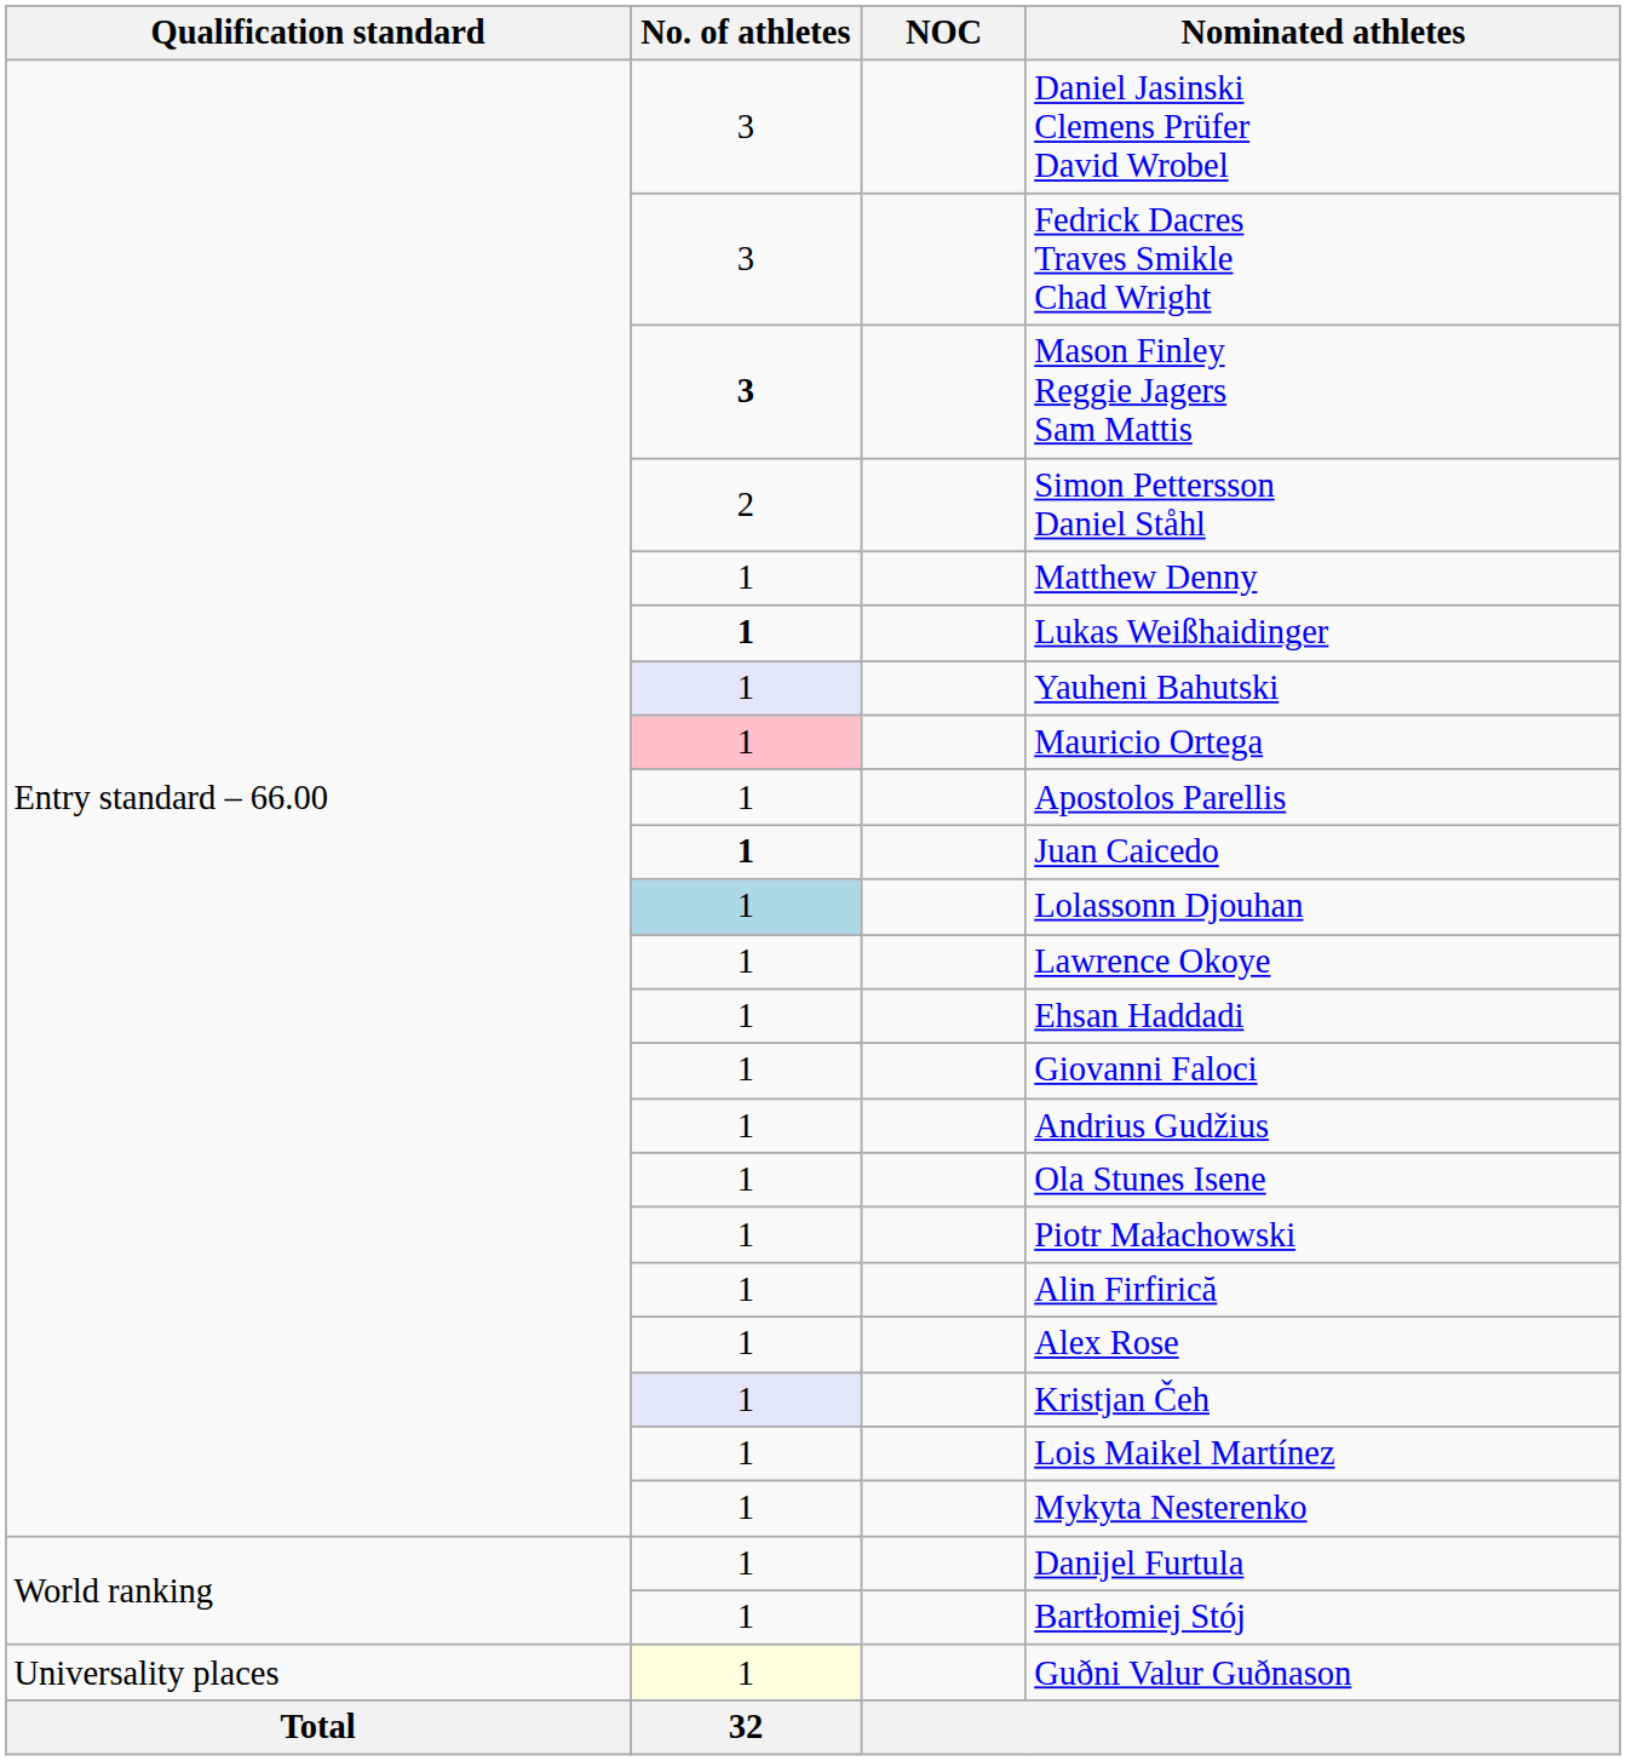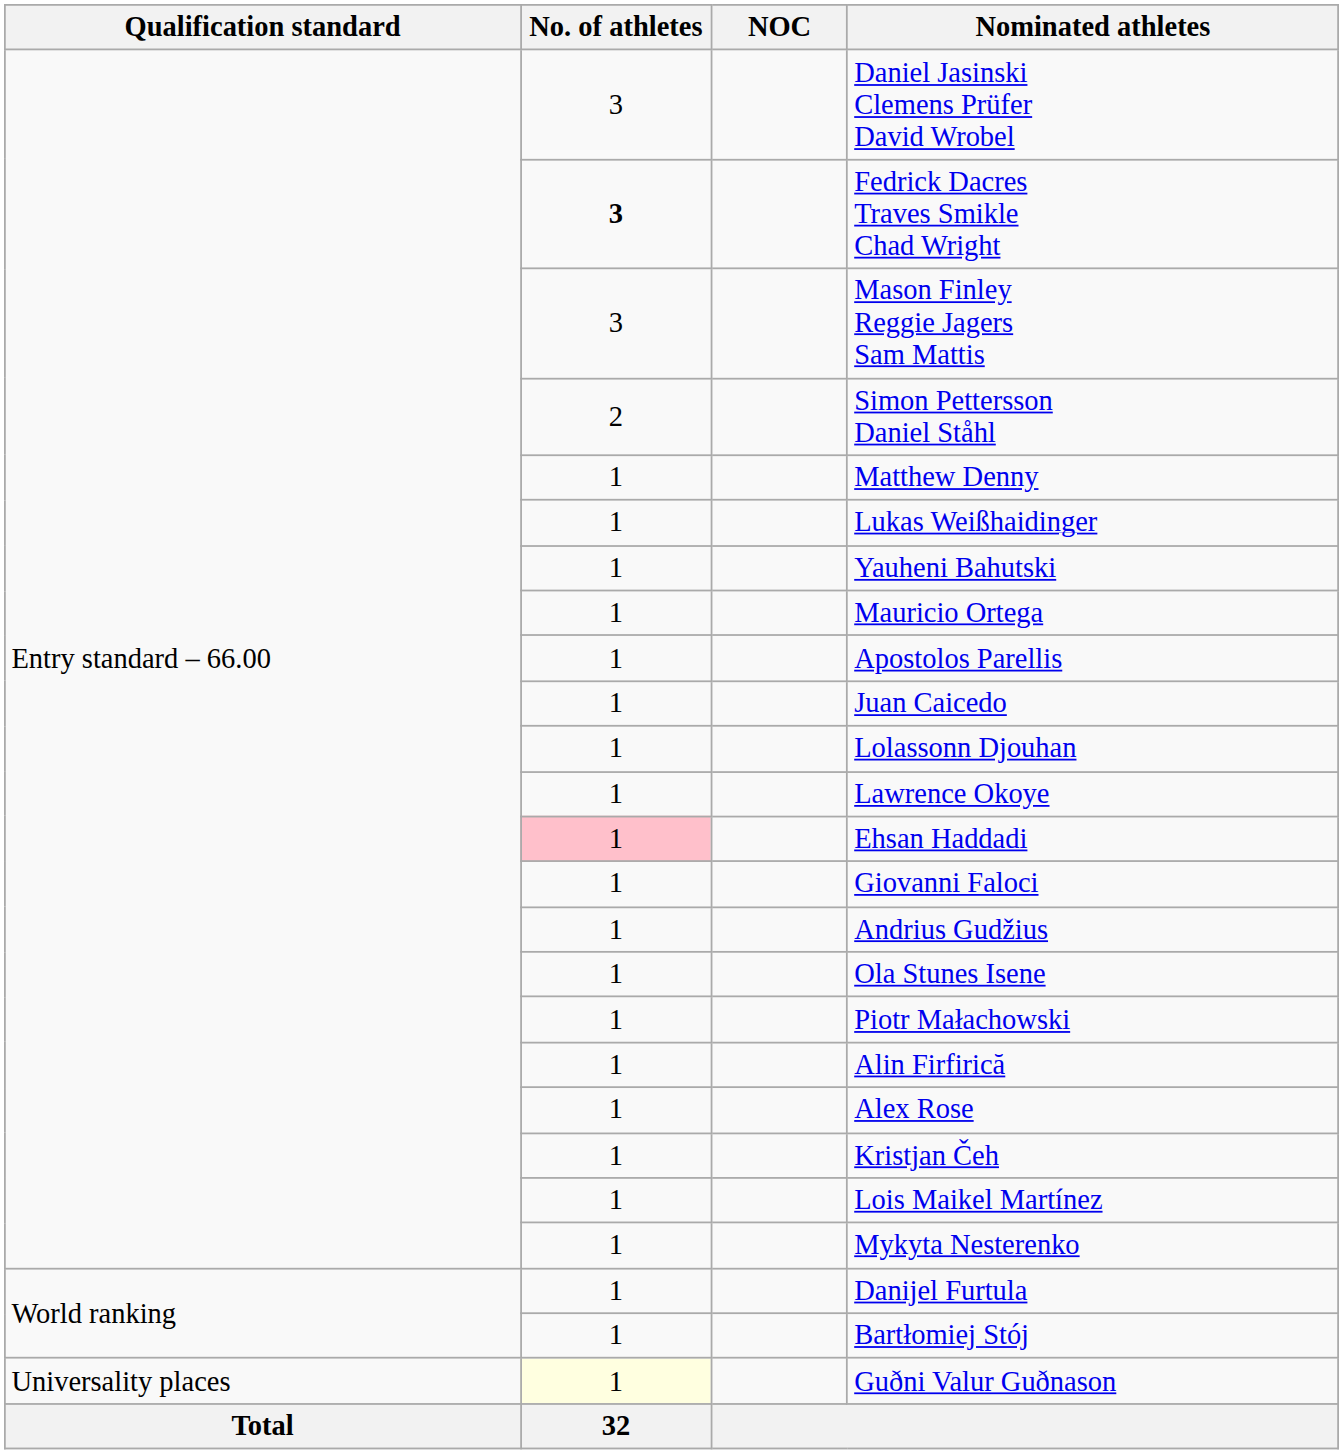Fedrick Dacres Traves Smikle Chad Wright | No. of athletes: normal -> bold
Mason Finley Reggie Jagers Sam Mattis | No. of athletes: bold -> normal
Lukas Weißhaidinger | No. of athletes: bold -> normal
Yauheni Bahutski | No. of athletes: lavender background -> no background
Mauricio Ortega | No. of athletes: pink background -> no background
Juan Caicedo | No. of athletes: bold -> normal
Lolassonn Djouhan | No. of athletes: lightblue background -> no background
Ehsan Haddadi | No. of athletes: no background -> pink background
Kristjan Čeh | No. of athletes: lavender background -> no background
